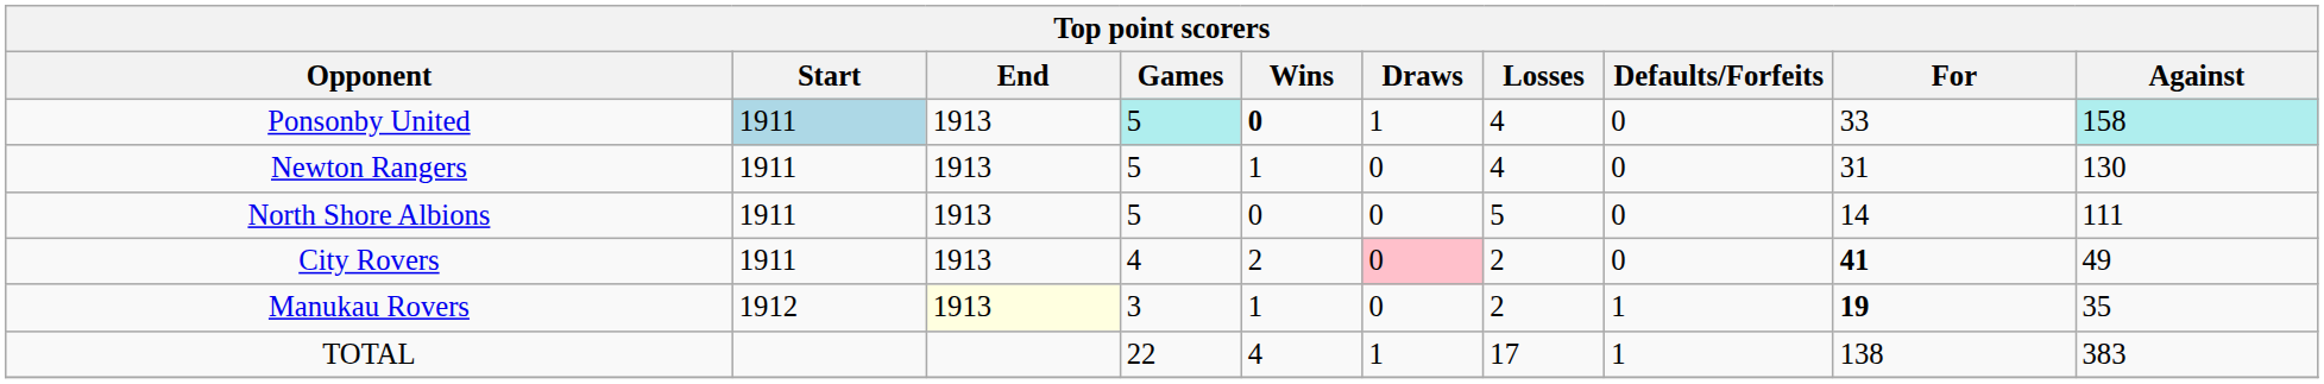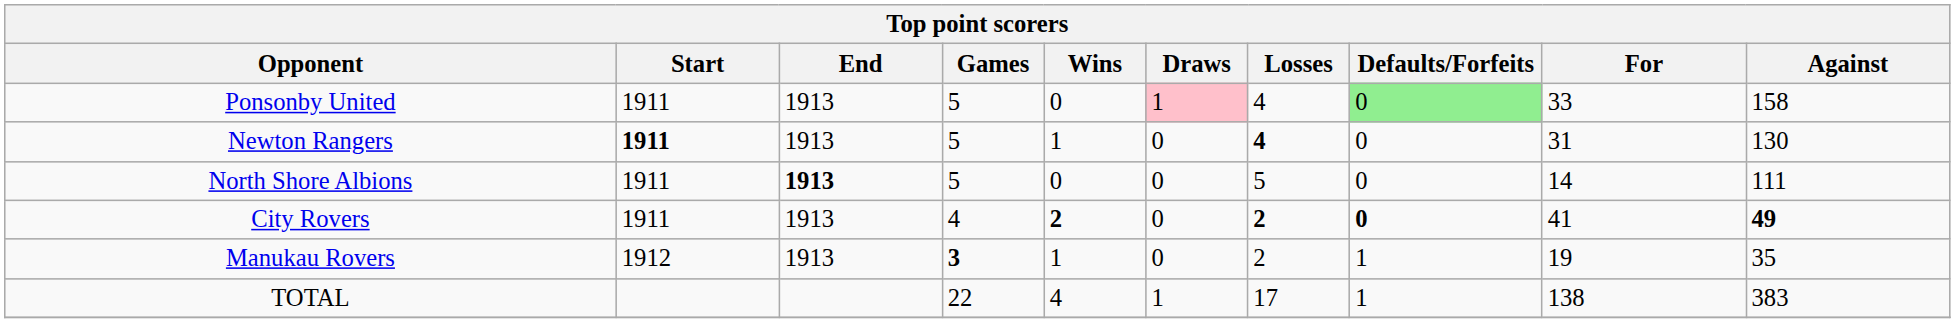Ponsonby United | Start: lightblue background -> no background
Ponsonby United | Games: paleturquoise background -> no background
Ponsonby United | Wins: bold -> normal
Ponsonby United | Draws: no background -> pink background
Ponsonby United | Defaults/Forfeits: no background -> lightgreen background
Ponsonby United | Against: paleturquoise background -> no background
Newton Rangers | Start: normal -> bold
Newton Rangers | Losses: normal -> bold
North Shore Albions | End: normal -> bold
City Rovers | Wins: normal -> bold
City Rovers | Draws: pink background -> no background
City Rovers | Losses: normal -> bold
City Rovers | Defaults/Forfeits: normal -> bold
City Rovers | For: bold -> normal
City Rovers | Against: normal -> bold
Manukau Rovers | End: lightyellow background -> no background
Manukau Rovers | Games: normal -> bold
Manukau Rovers | For: bold -> normal
